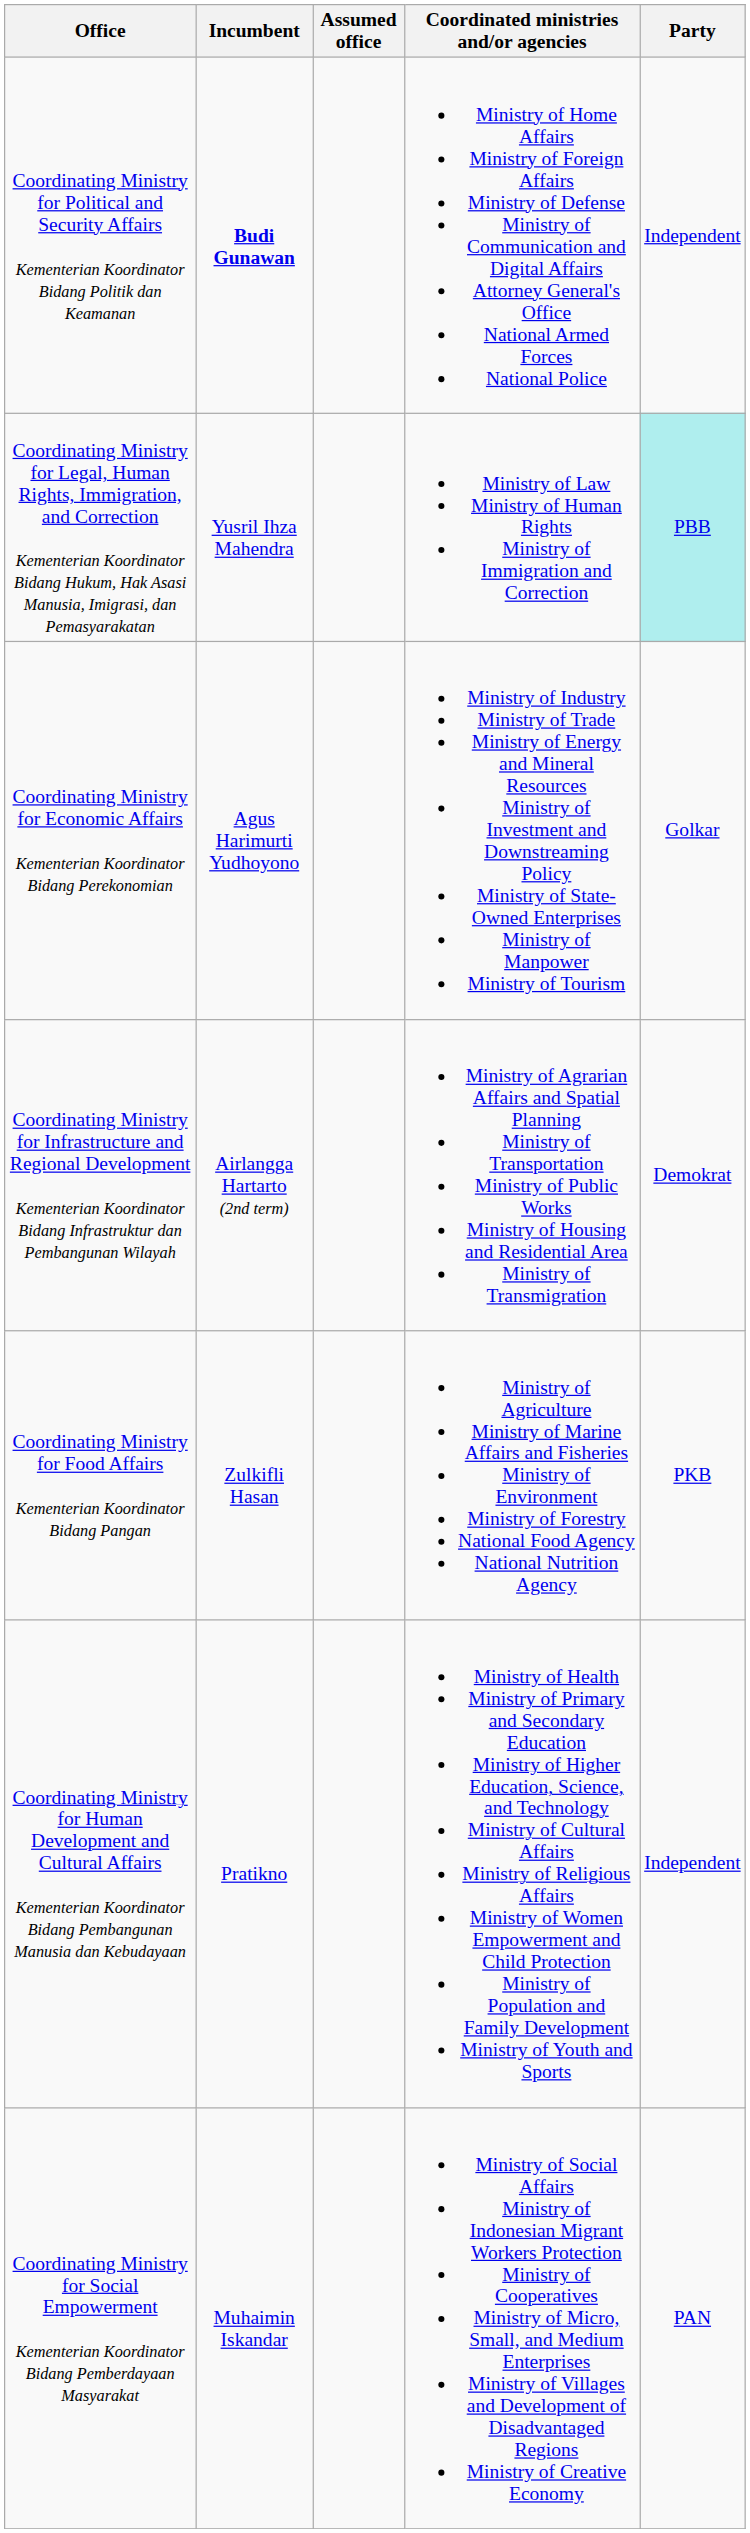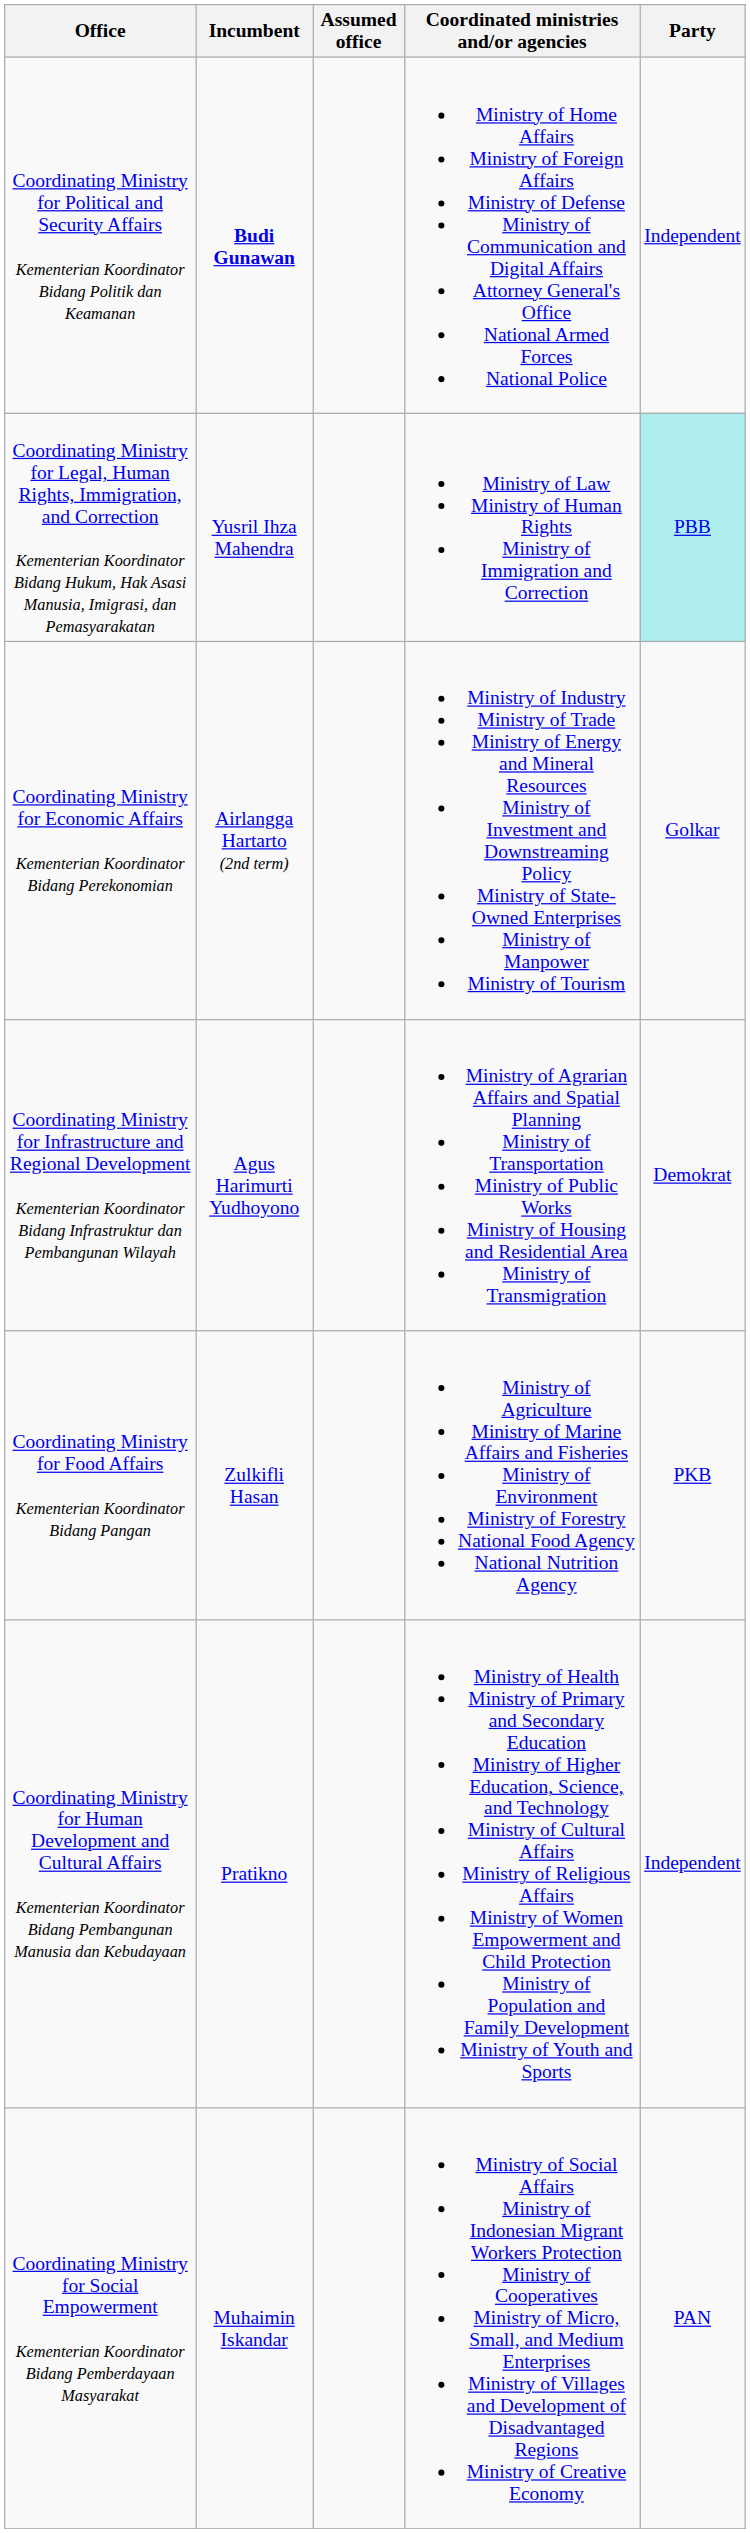row 4 | Incumbent: Agus Harimurti Yudhoyono -> Airlangga Hartarto (2nd term)
row 5 | Incumbent: Airlangga Hartarto (2nd term) -> Agus Harimurti Yudhoyono
